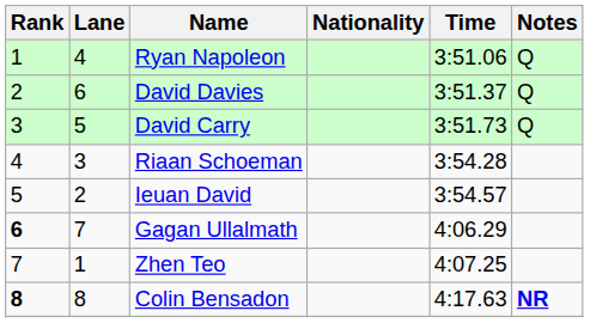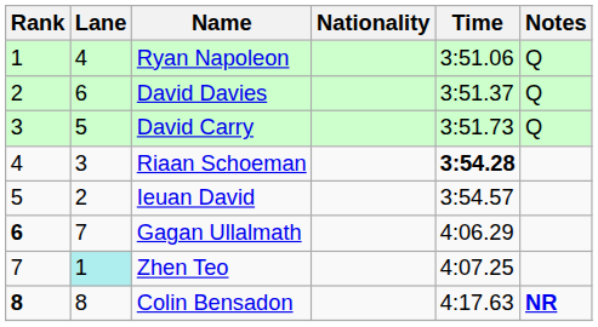Riaan Schoeman | Time: normal -> bold
Zhen Teo | Lane: no background -> paleturquoise background
